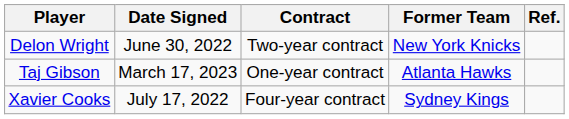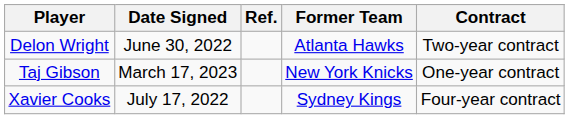columns swapped: Contract <-> Ref.
Delon Wright | Former Team: New York Knicks -> Atlanta Hawks
Taj Gibson | Former Team: Atlanta Hawks -> New York Knicks
